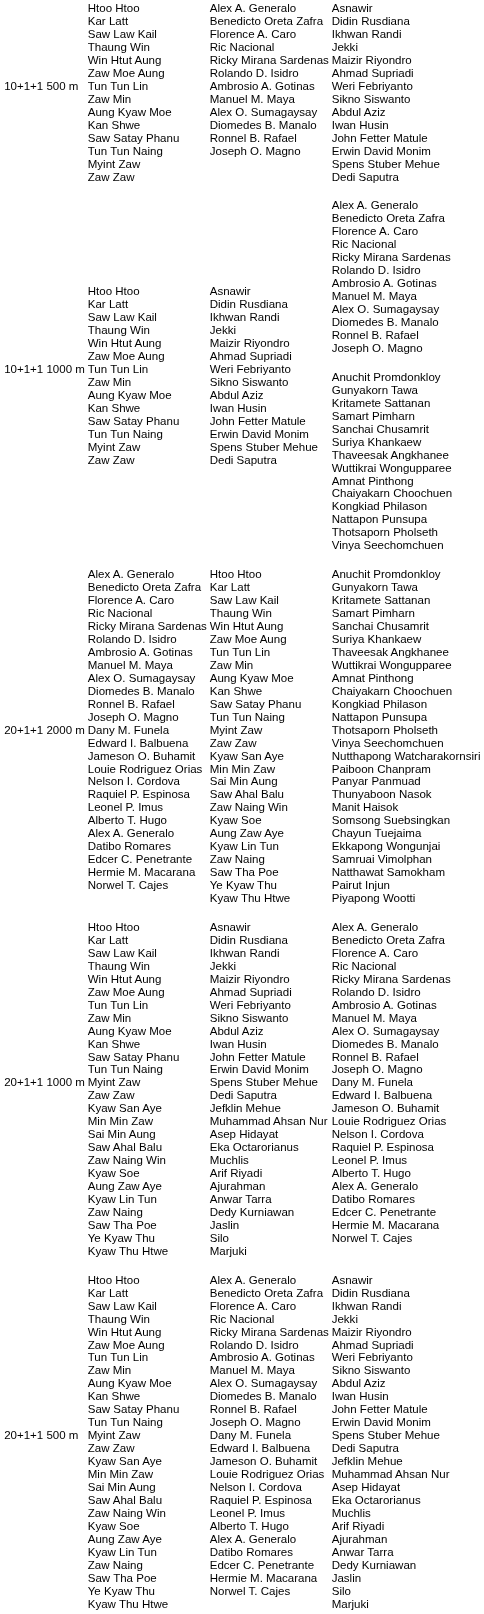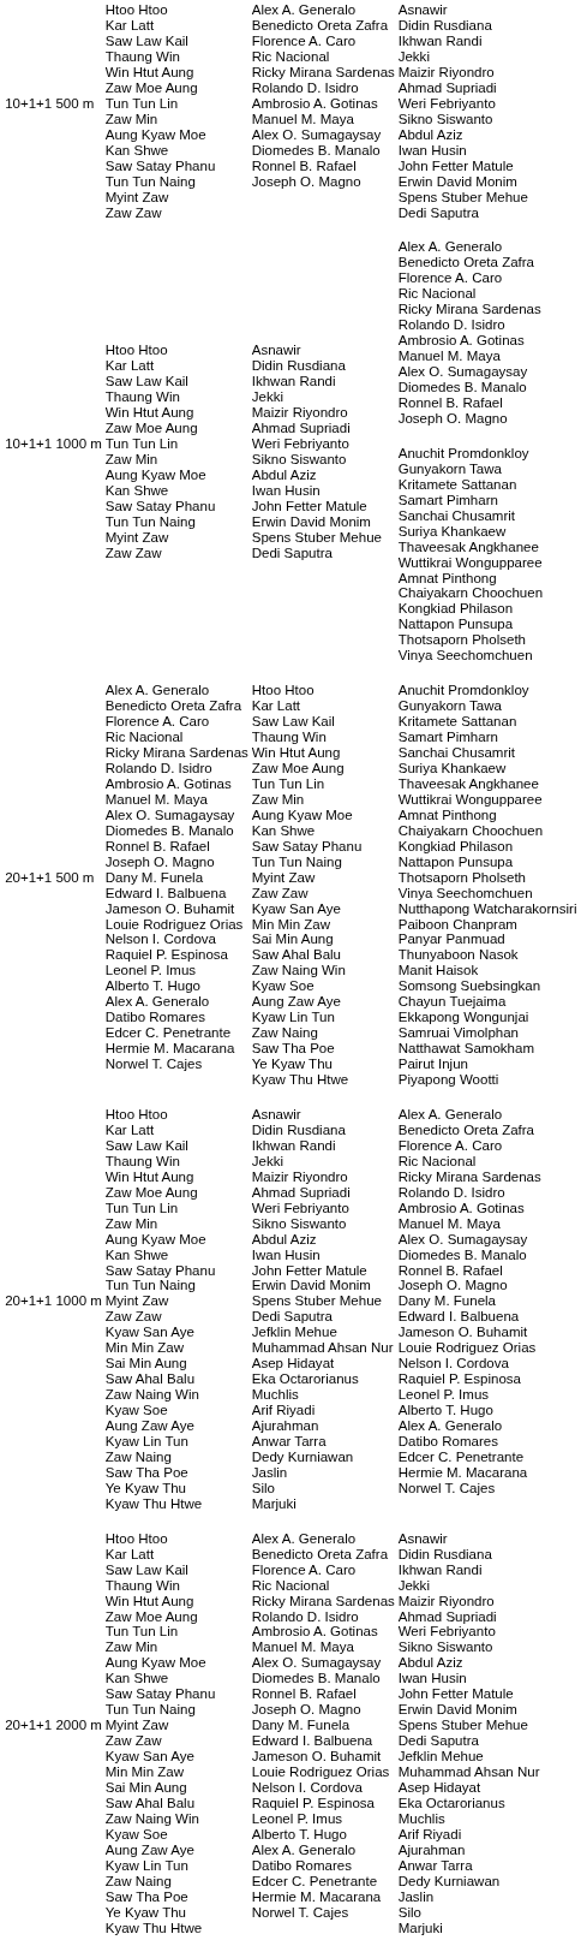row 4 | column 1: 20+1+1 2000 m -> 20+1+1 500 m
row 6 | column 1: 20+1+1 500 m -> 20+1+1 2000 m
